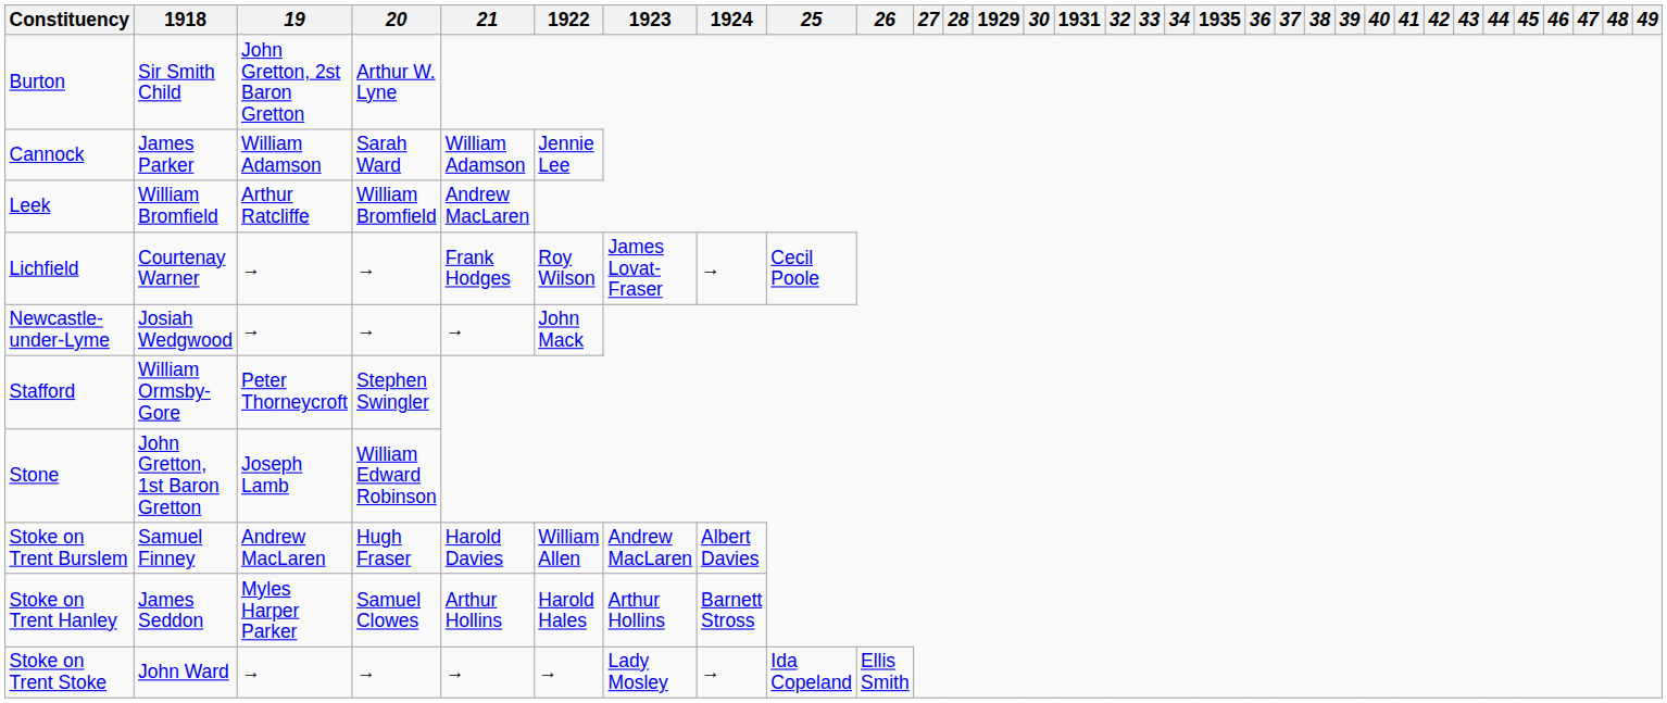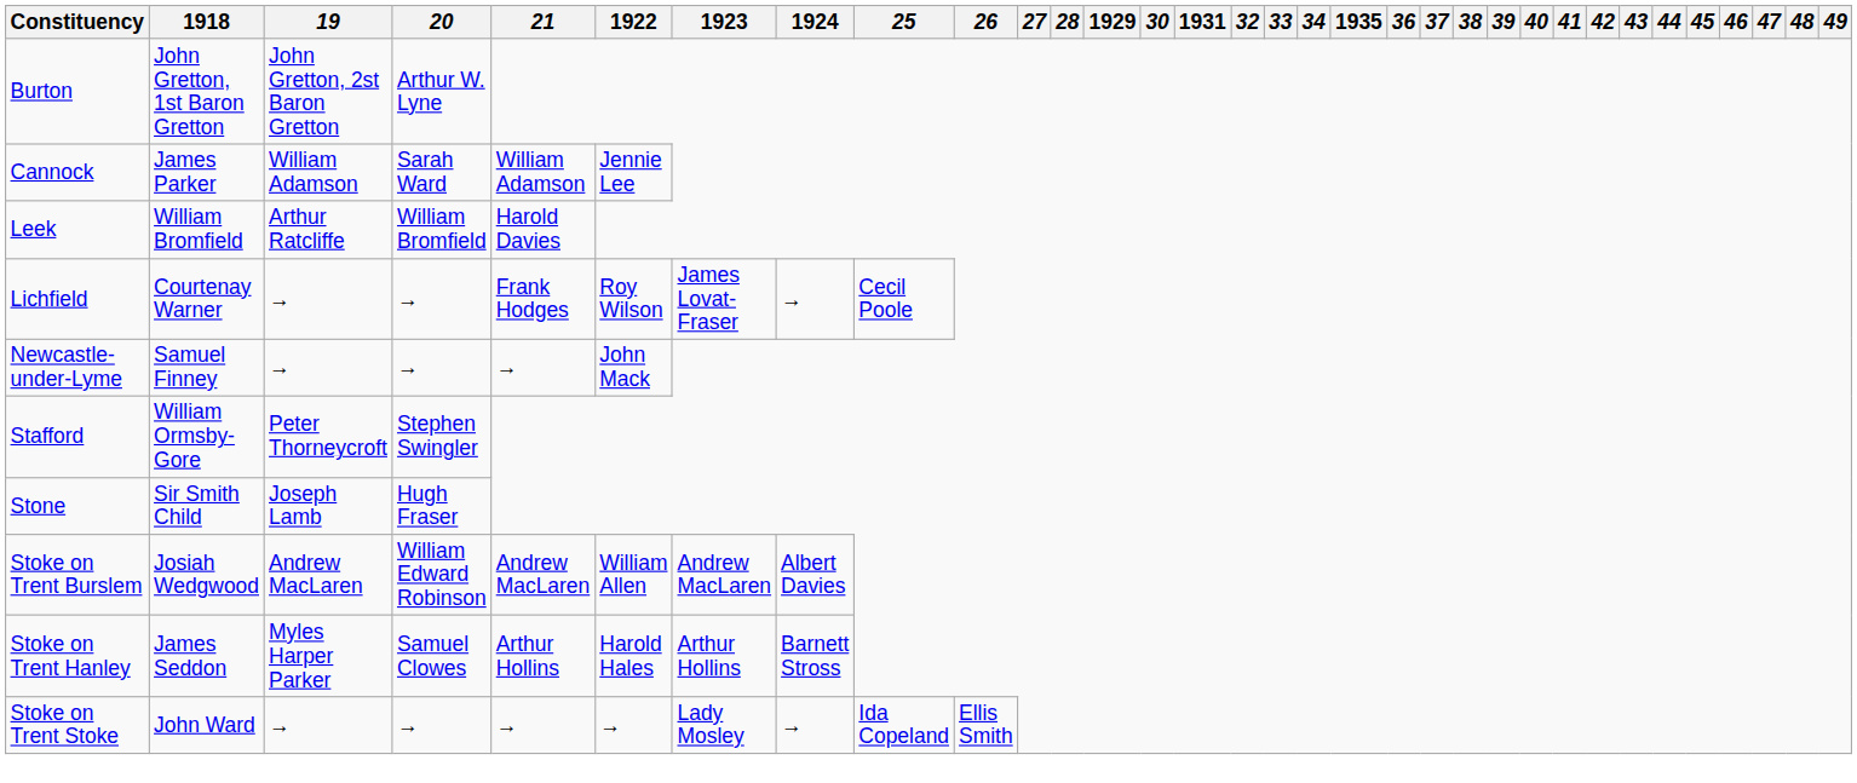Burton | 1918: Sir Smith Child -> John Gretton, 1st Baron Gretton
Leek | 21: Andrew MacLaren -> Harold Davies
Newcastle-under-Lyme | 1918: Josiah Wedgwood -> Samuel Finney
Stone | 1918: John Gretton, 1st Baron Gretton -> Sir Smith Child
Stone | 20: William Edward Robinson -> Hugh Fraser
Stoke on Trent Burslem | 1918: Samuel Finney -> Josiah Wedgwood
Stoke on Trent Burslem | 20: Hugh Fraser -> William Edward Robinson
Stoke on Trent Burslem | 21: Harold Davies -> Andrew MacLaren
